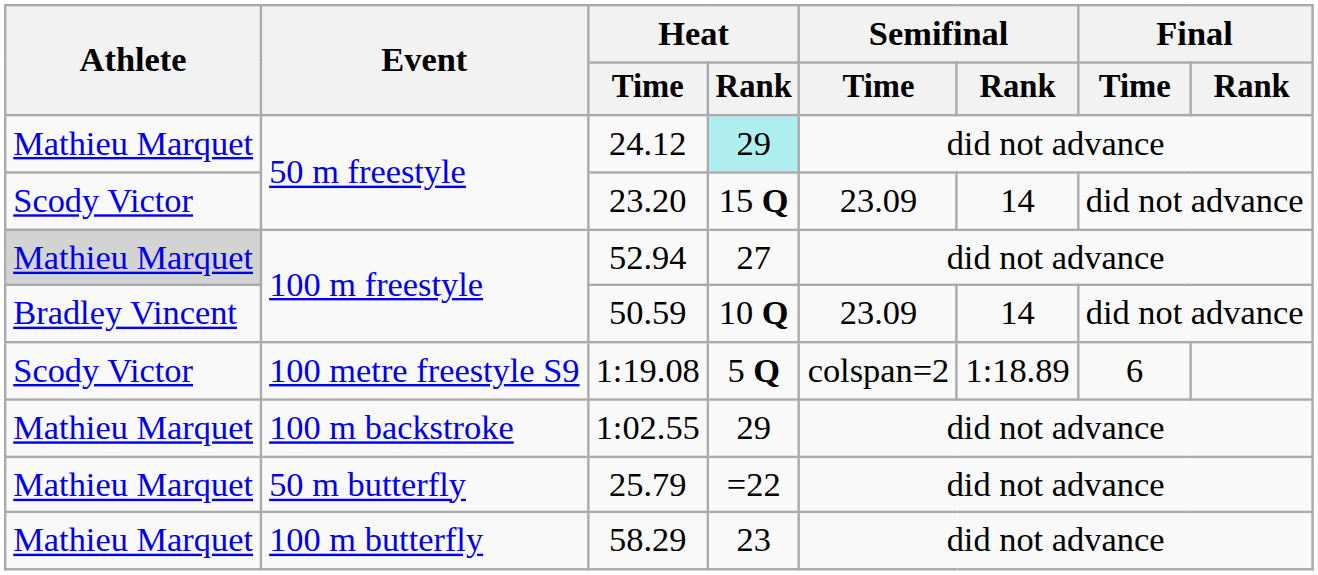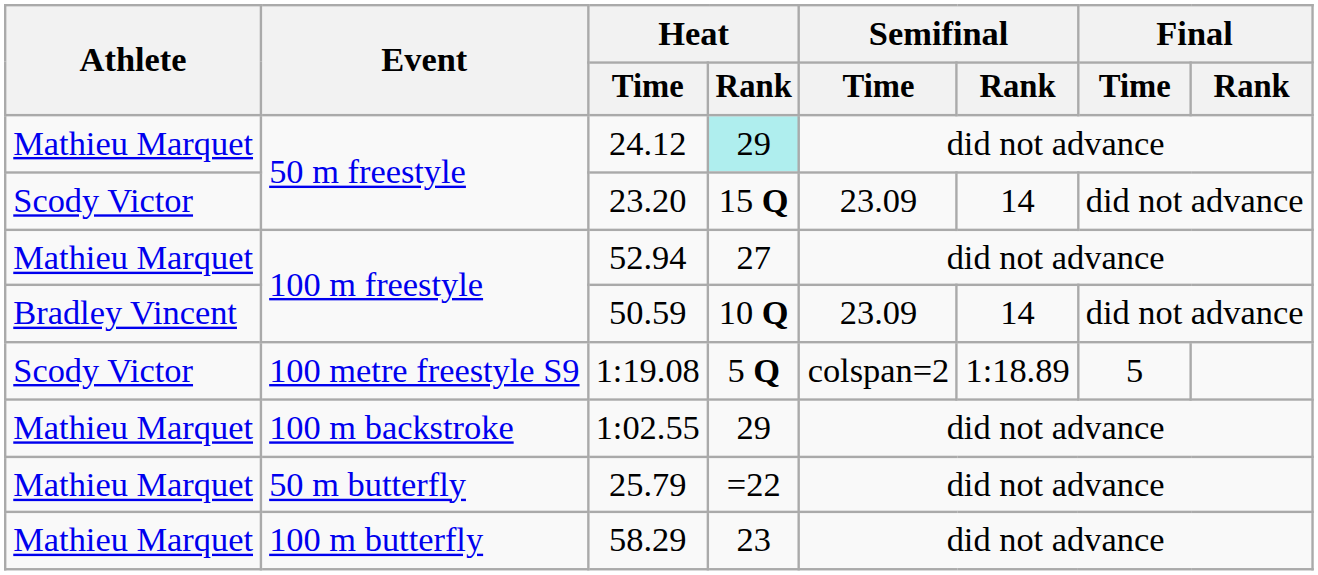52.94 | Athlete: lightgrey background -> no background
1:19.08 | Final / Time: 6 -> 5
